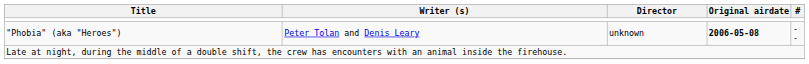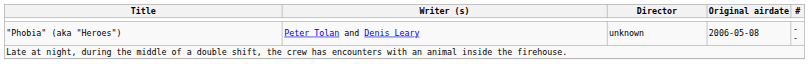"Phobia" (aka "Heroes") | Original airdate: bold -> normal
